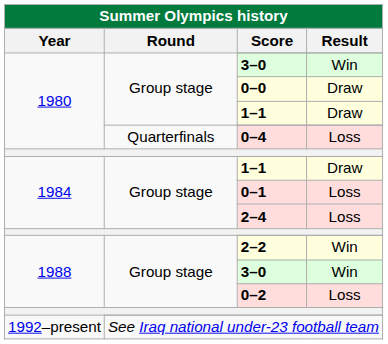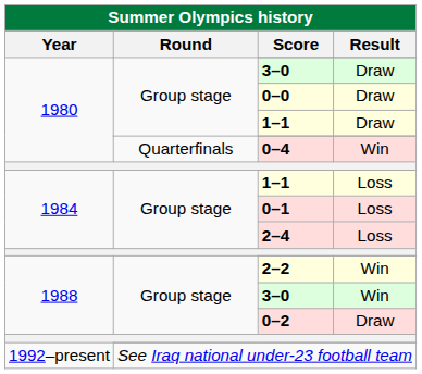1980 / 3–0 | Result: Win -> Draw
0–4 | Result: Loss -> Win
1984 / 1–1 | Result: Draw -> Loss
0–2 | Result: Loss -> Draw
